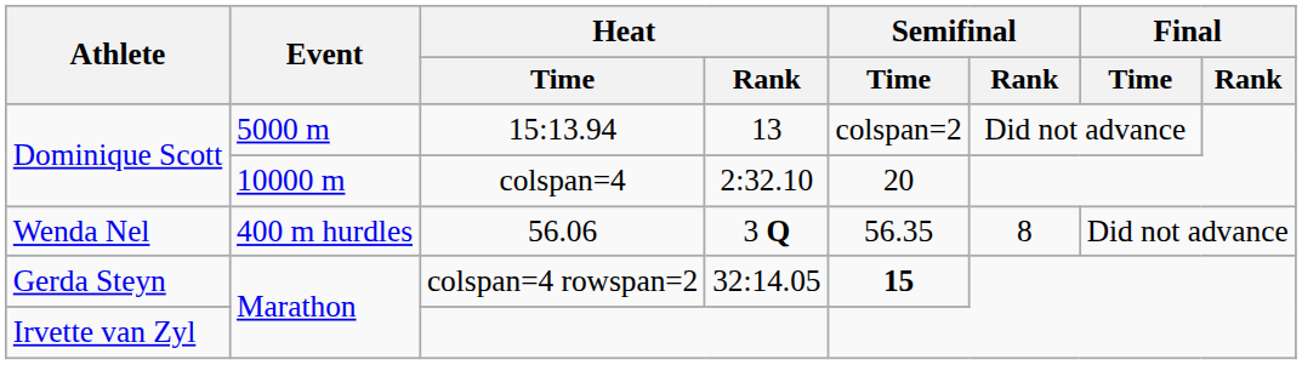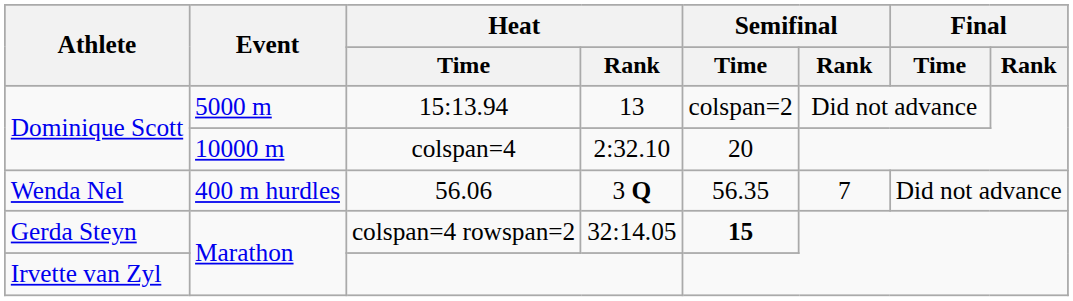56.06 | Semifinal / Rank: 8 -> 7
